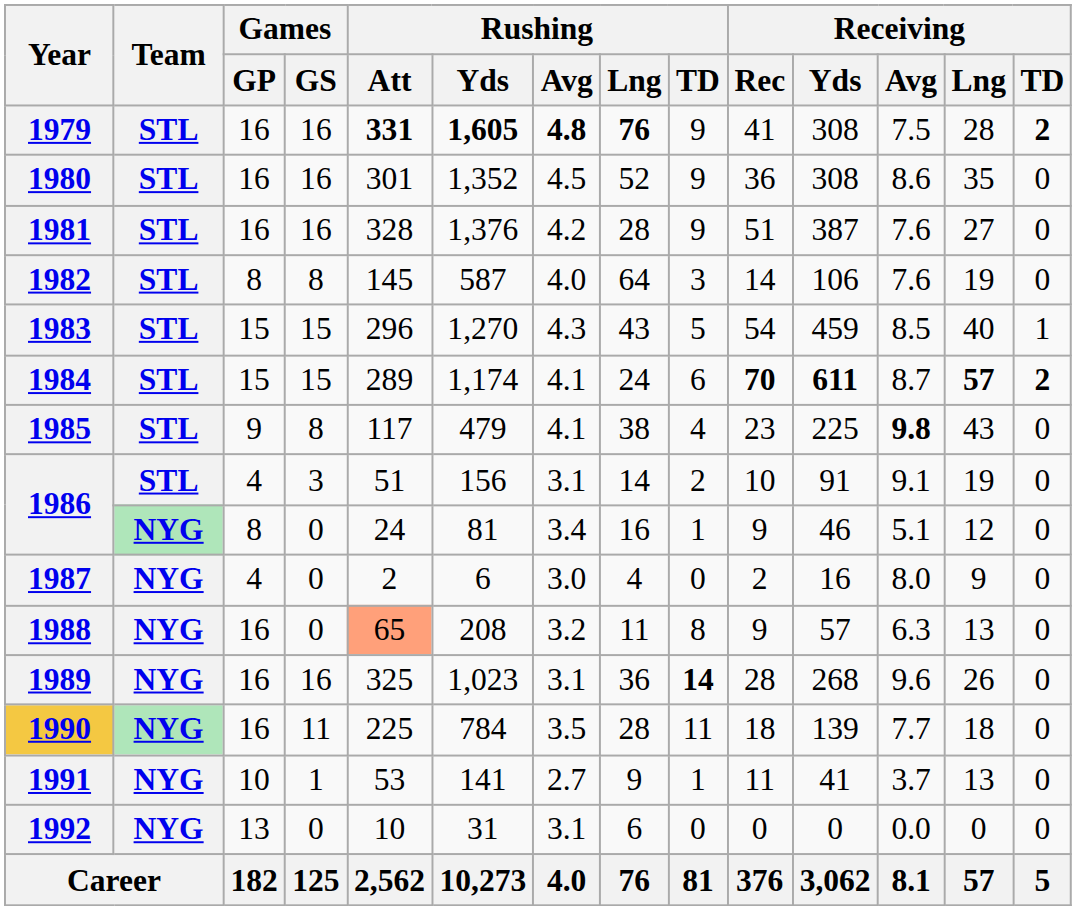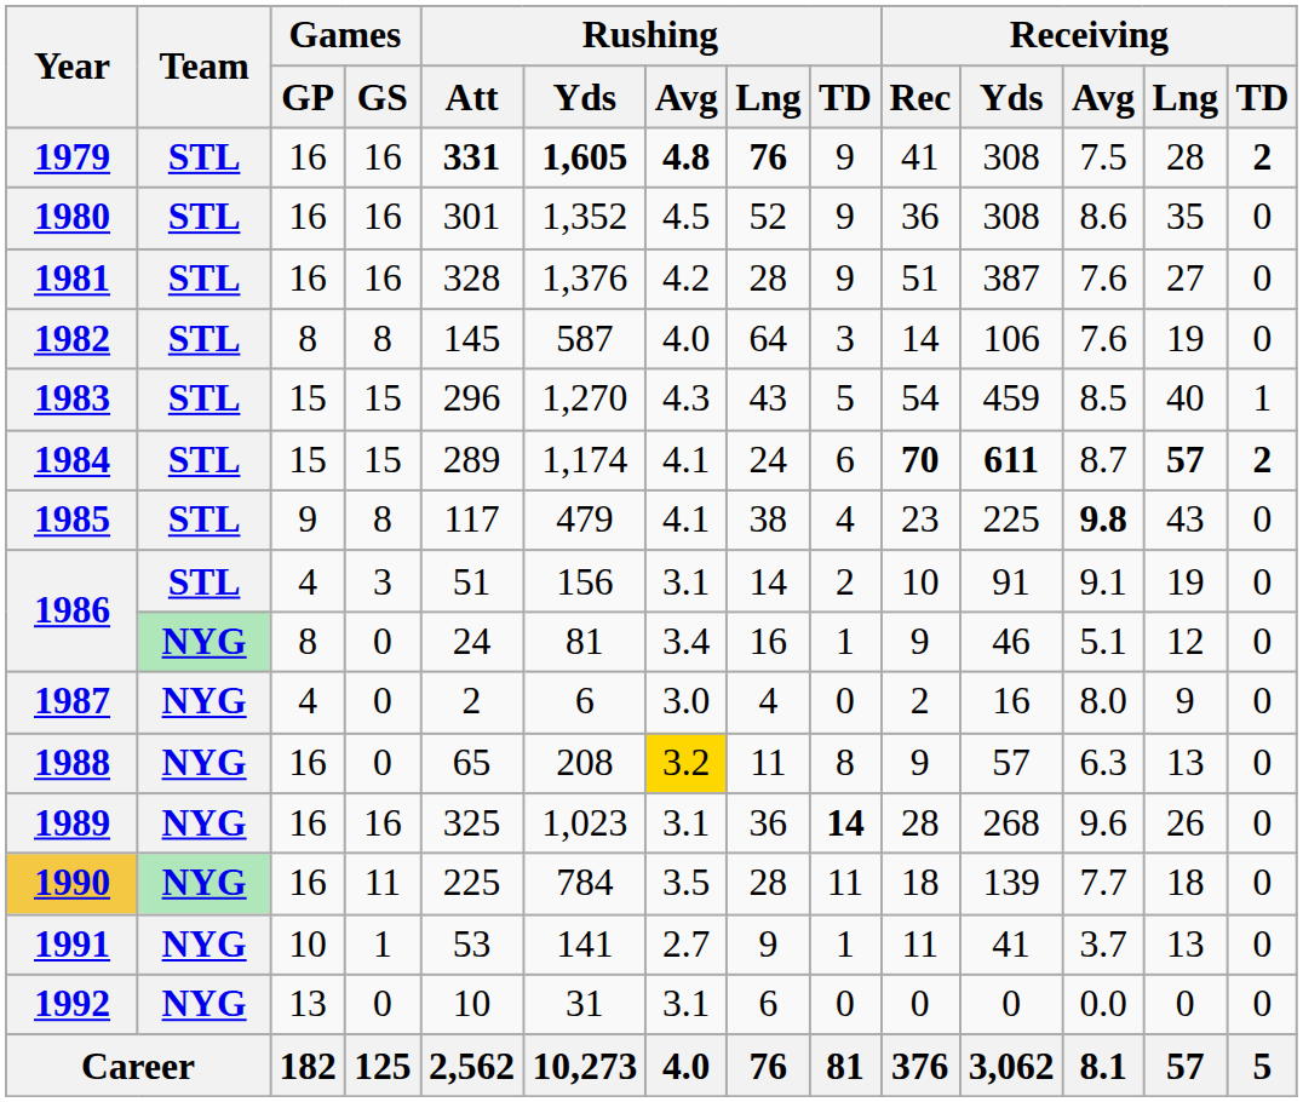1988 | Rushing / Att: lightsalmon background -> no background
1988 | Rushing / Avg: no background -> gold background
